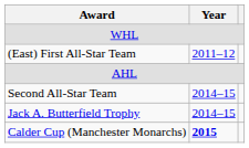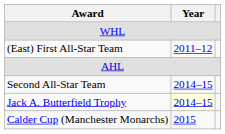Jack A. Butterfield Trophy | Year: no background -> lightyellow background
Calder Cup (Manchester Monarchs) | Year: bold -> normal
